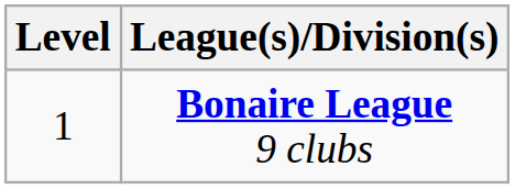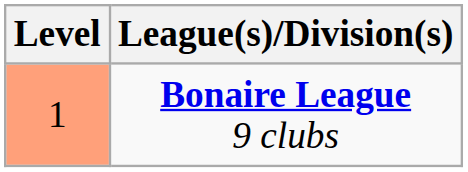Bonaire League 9 clubs | Level: no background -> lightsalmon background
